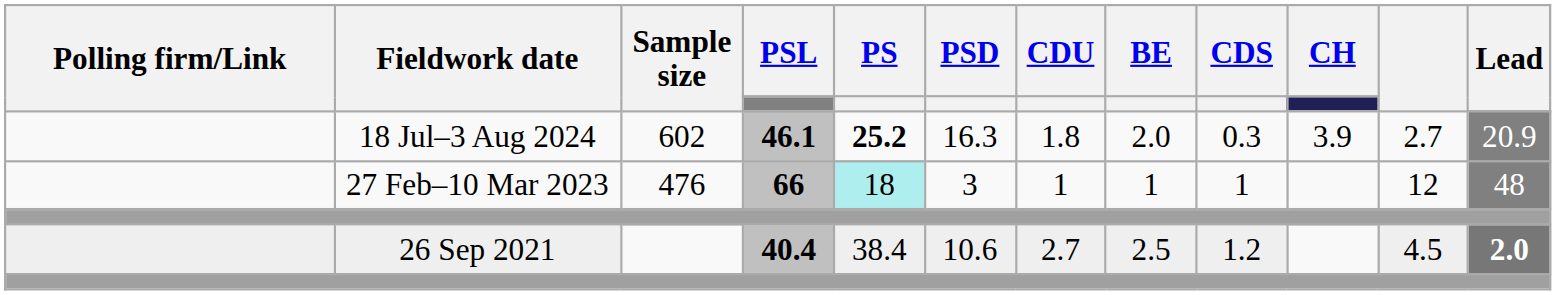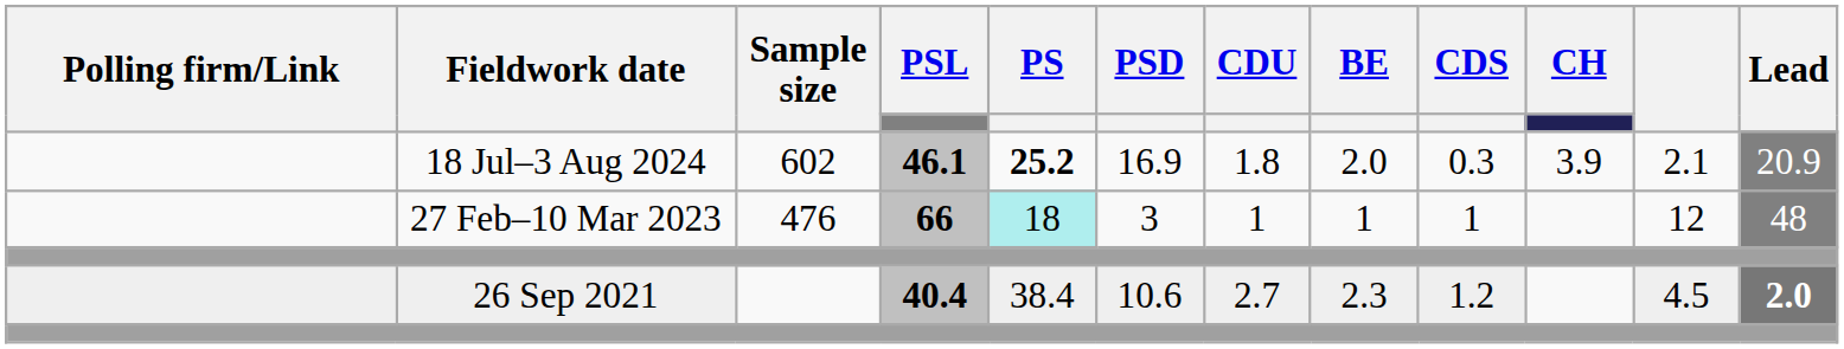18 Jul–3 Aug 2024 | PSD: 16.3 -> 16.9
18 Jul–3 Aug 2024 | column 11: 2.7 -> 2.1
26 Sep 2021 | BE: 2.5 -> 2.3
